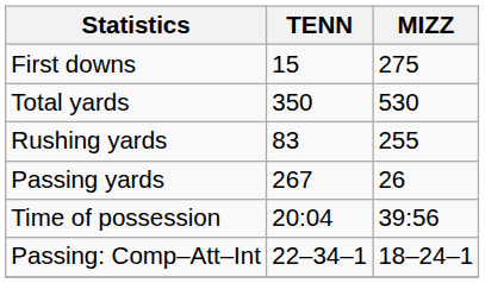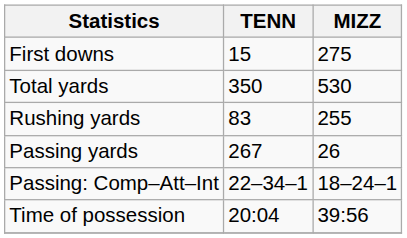rows swapped: Passing: Comp–Att–Int <-> Time of possession
